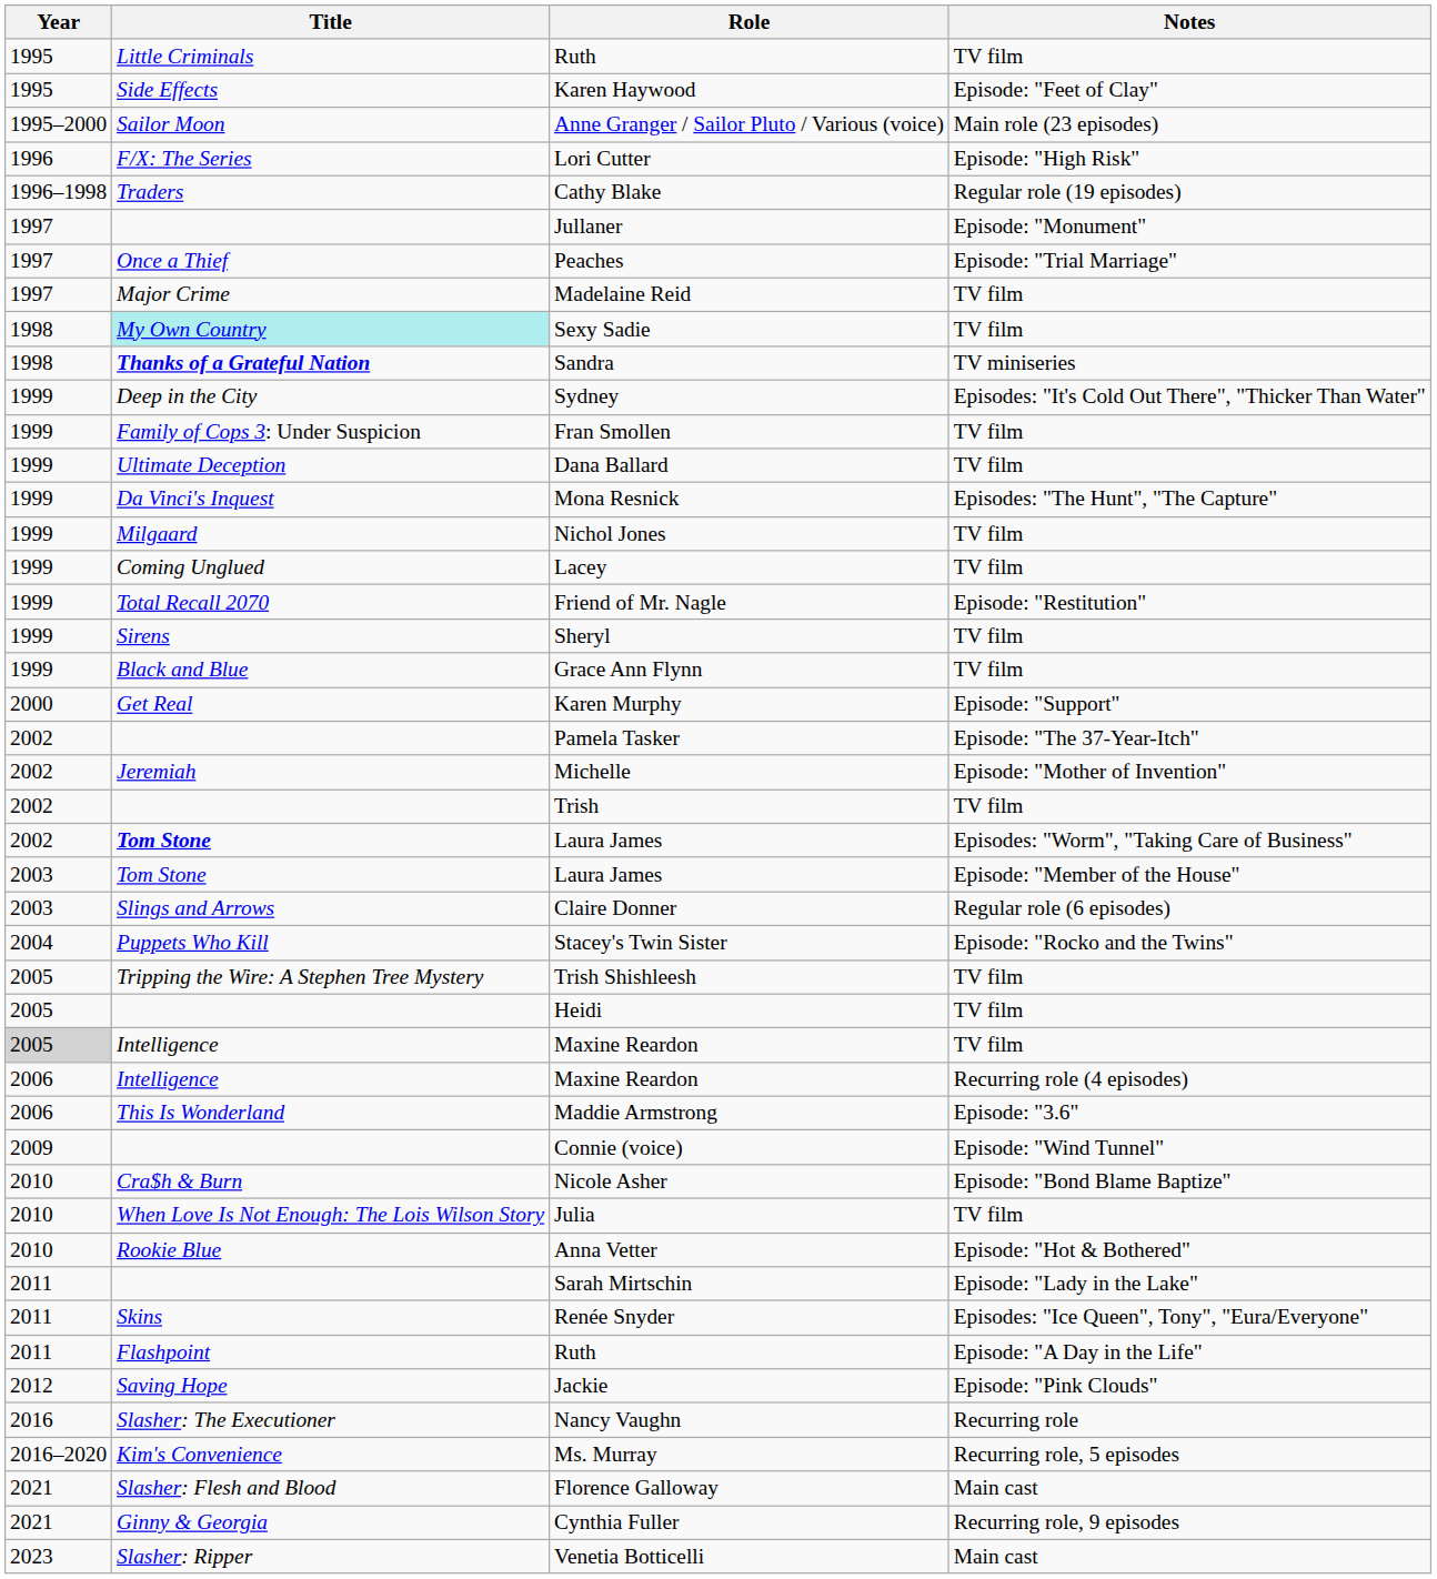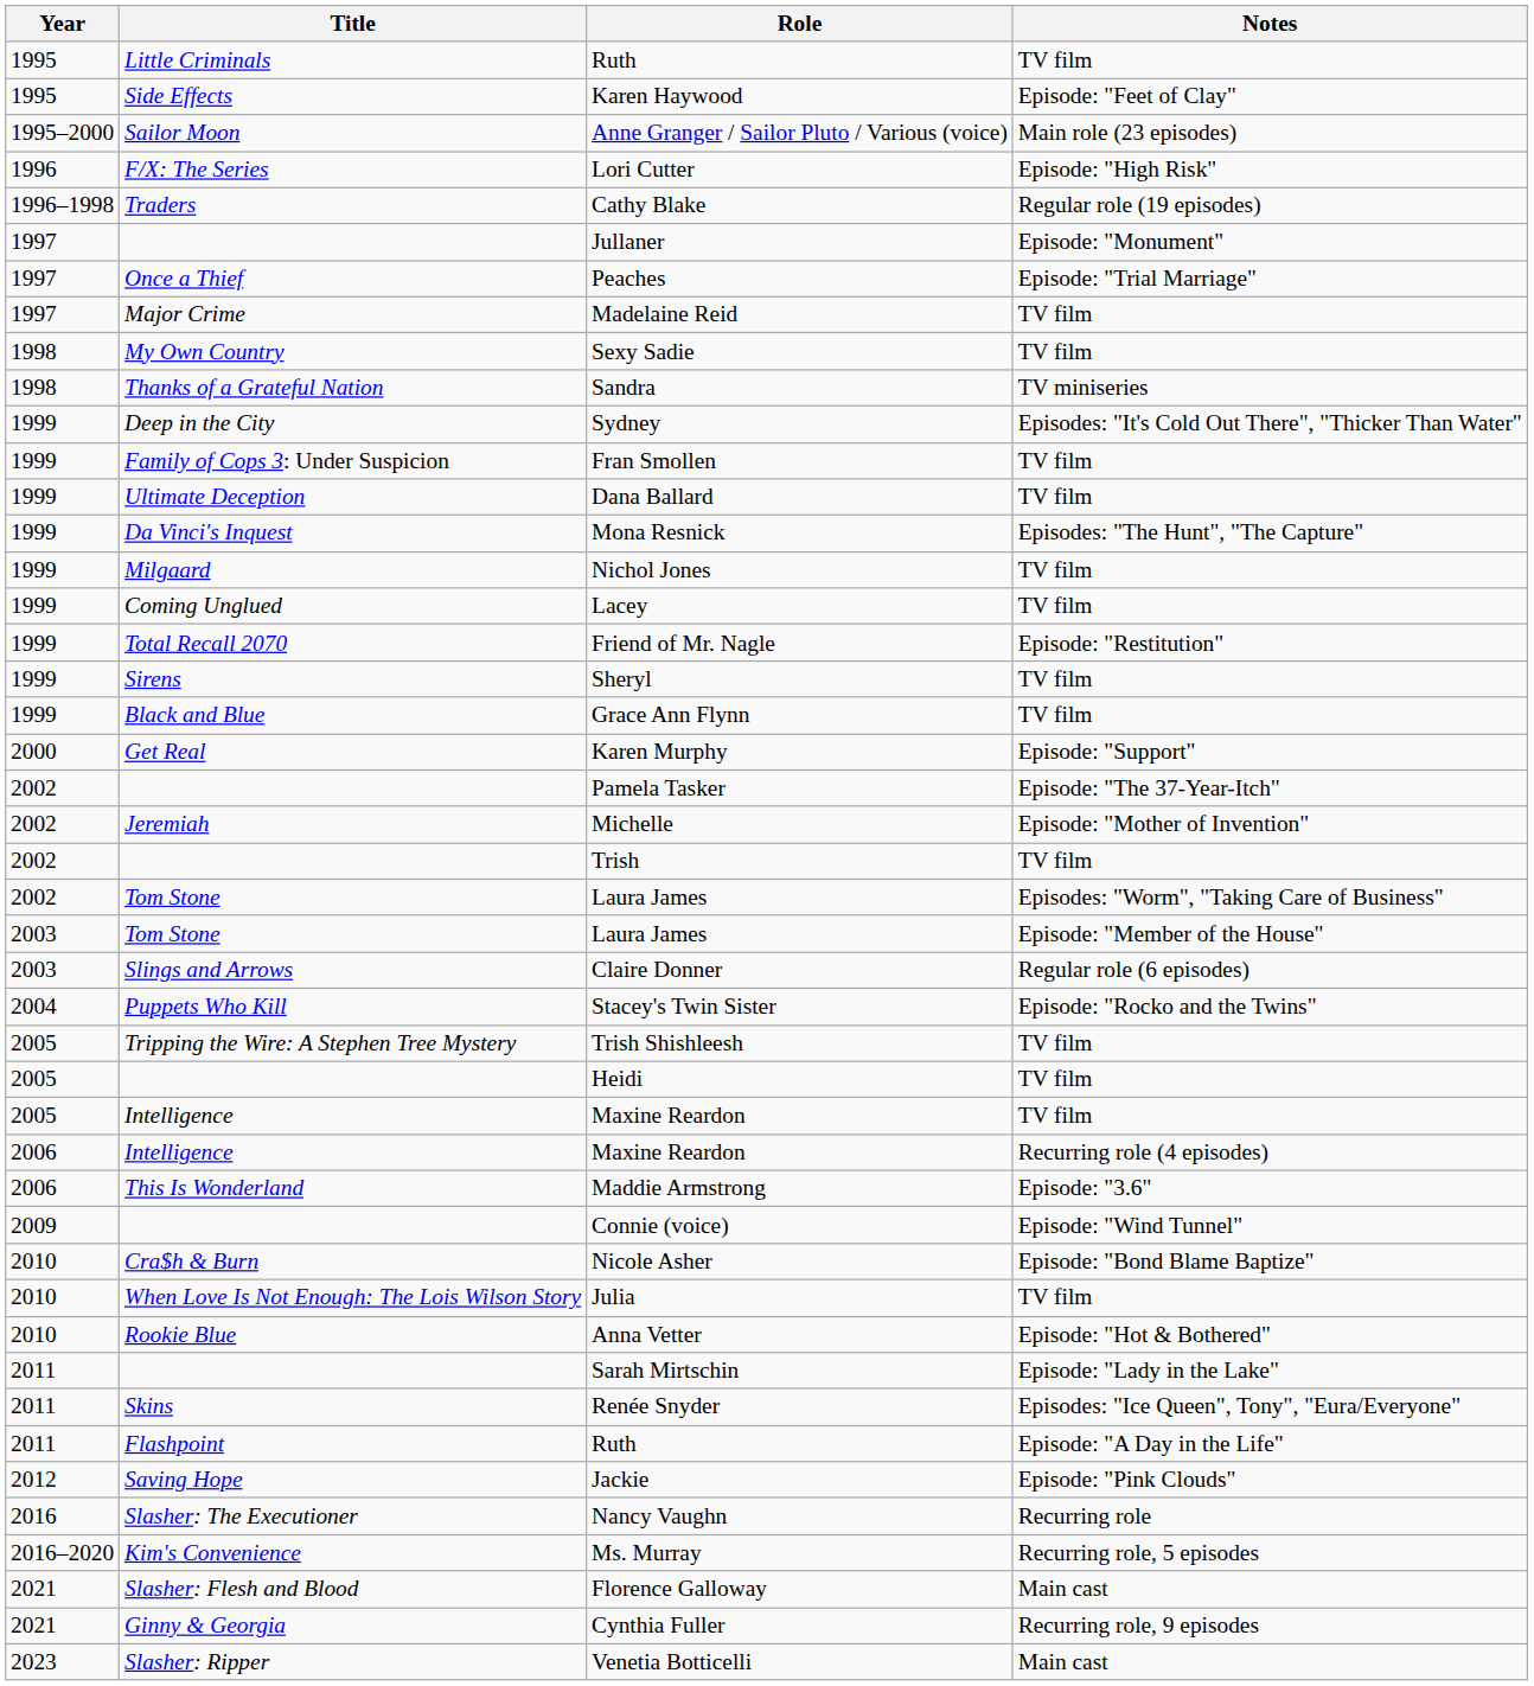Sexy Sadie | Title: paleturquoise background -> no background
Sandra | Title: bold -> normal
Laura James / Episodes: "Worm", "Taking Care of Business" | Title: bold -> normal
Maxine Reardon / TV film | Year: lightgrey background -> no background
